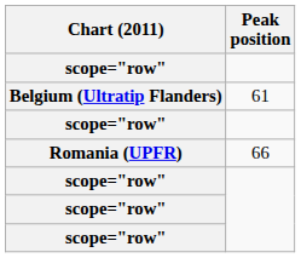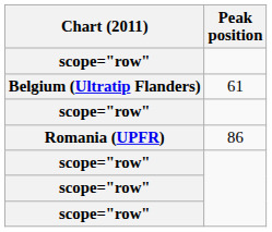Romania (UPFR) | Peak position: 66 -> 86
